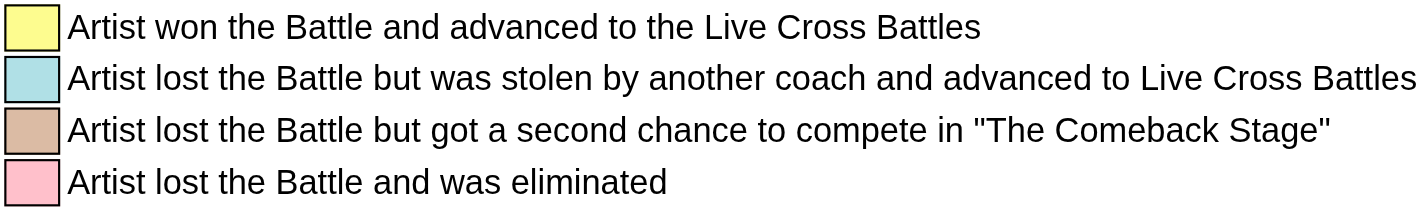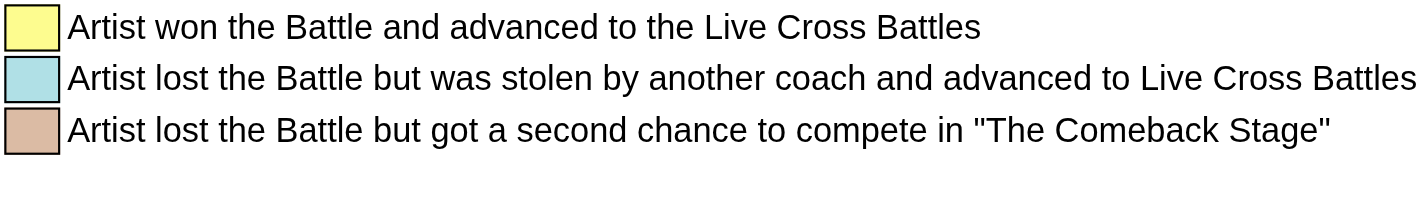- row: Artist lost the Battle and was eliminated
